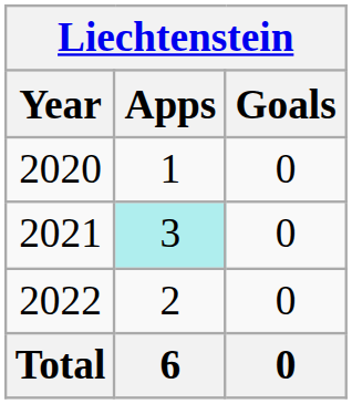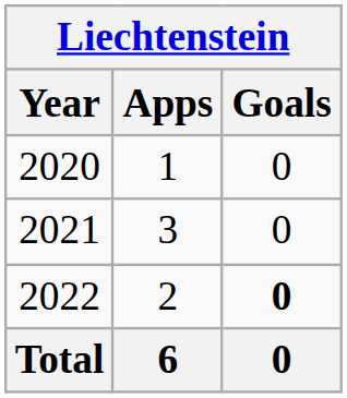2021 | Apps: paleturquoise background -> no background
2022 | Goals: normal -> bold
